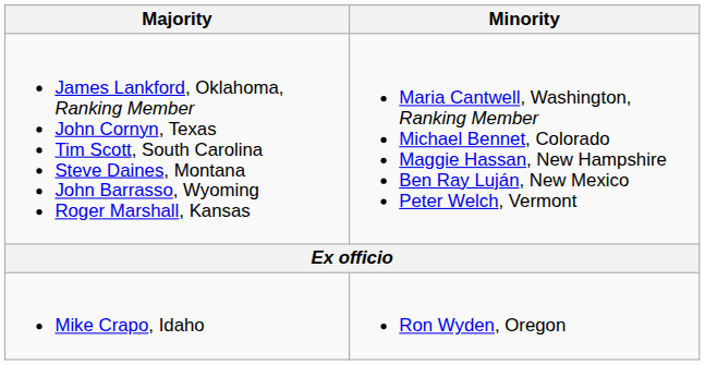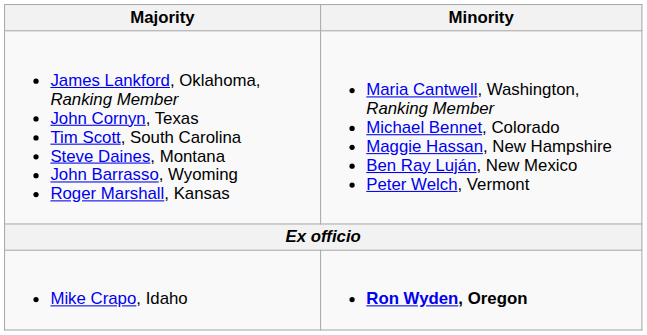Mike Crapo, Idaho | Minority: normal -> bold
